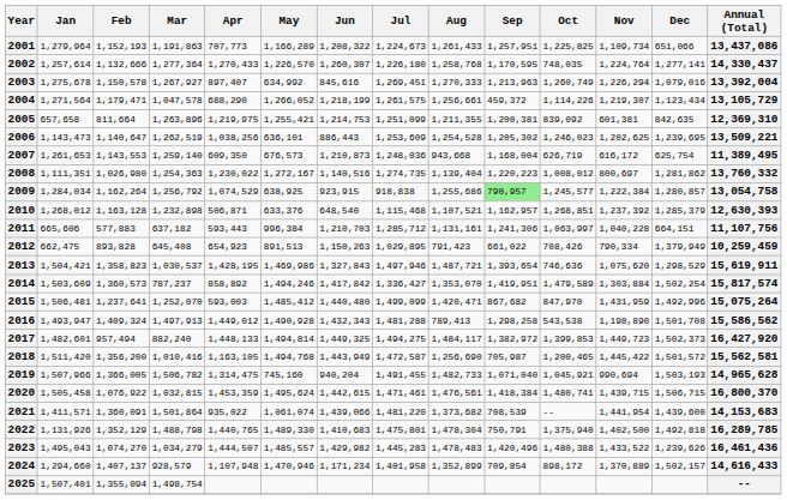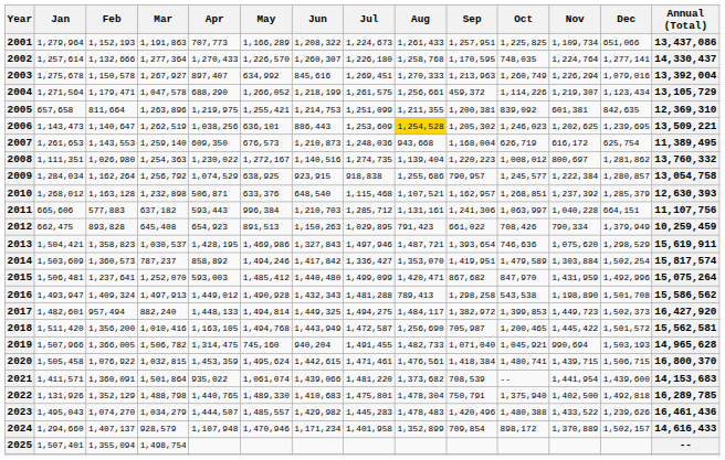2006 | Aug: no background -> gold background
2009 | Sep: lightgreen background -> no background
